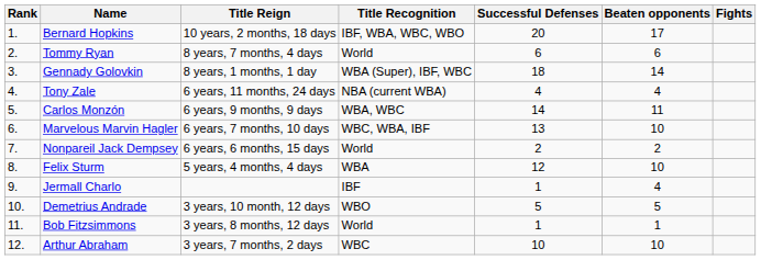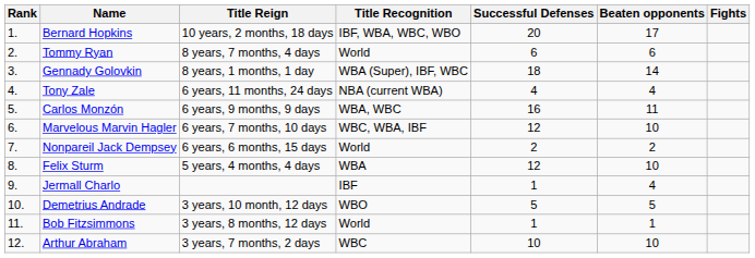Carlos Monzón | Successful Defenses: 14 -> 16
Marvelous Marvin Hagler | Successful Defenses: 13 -> 12
